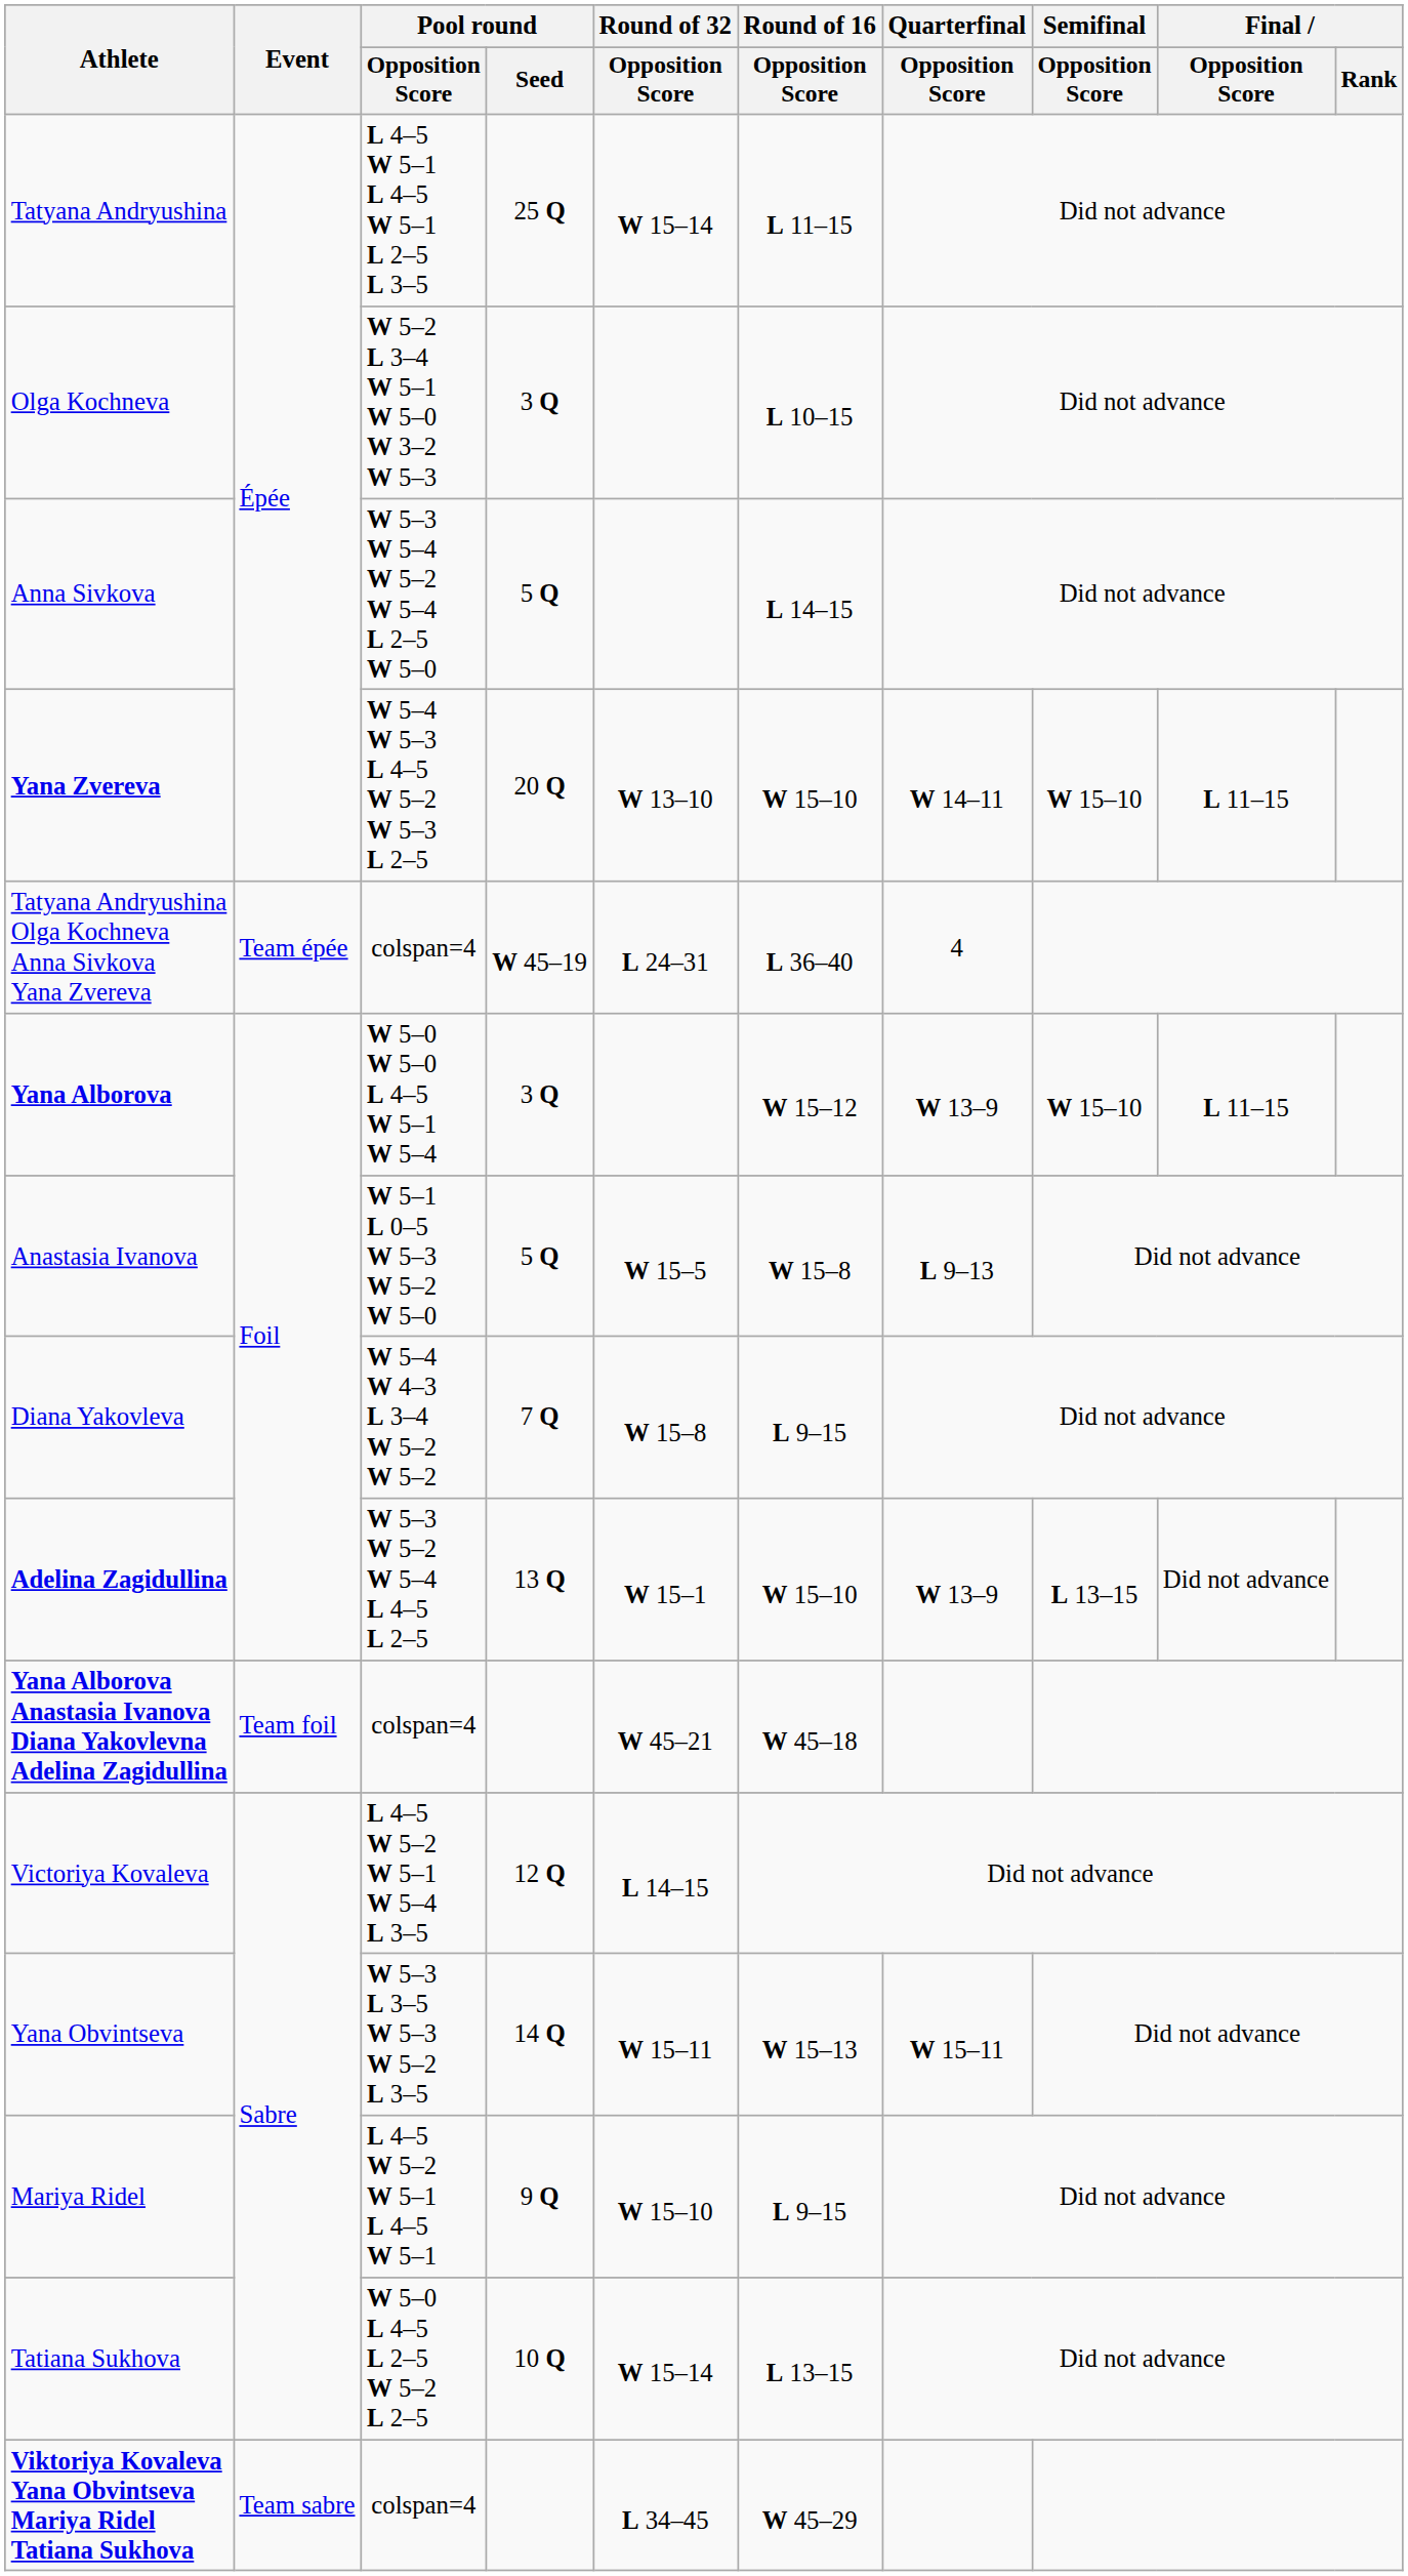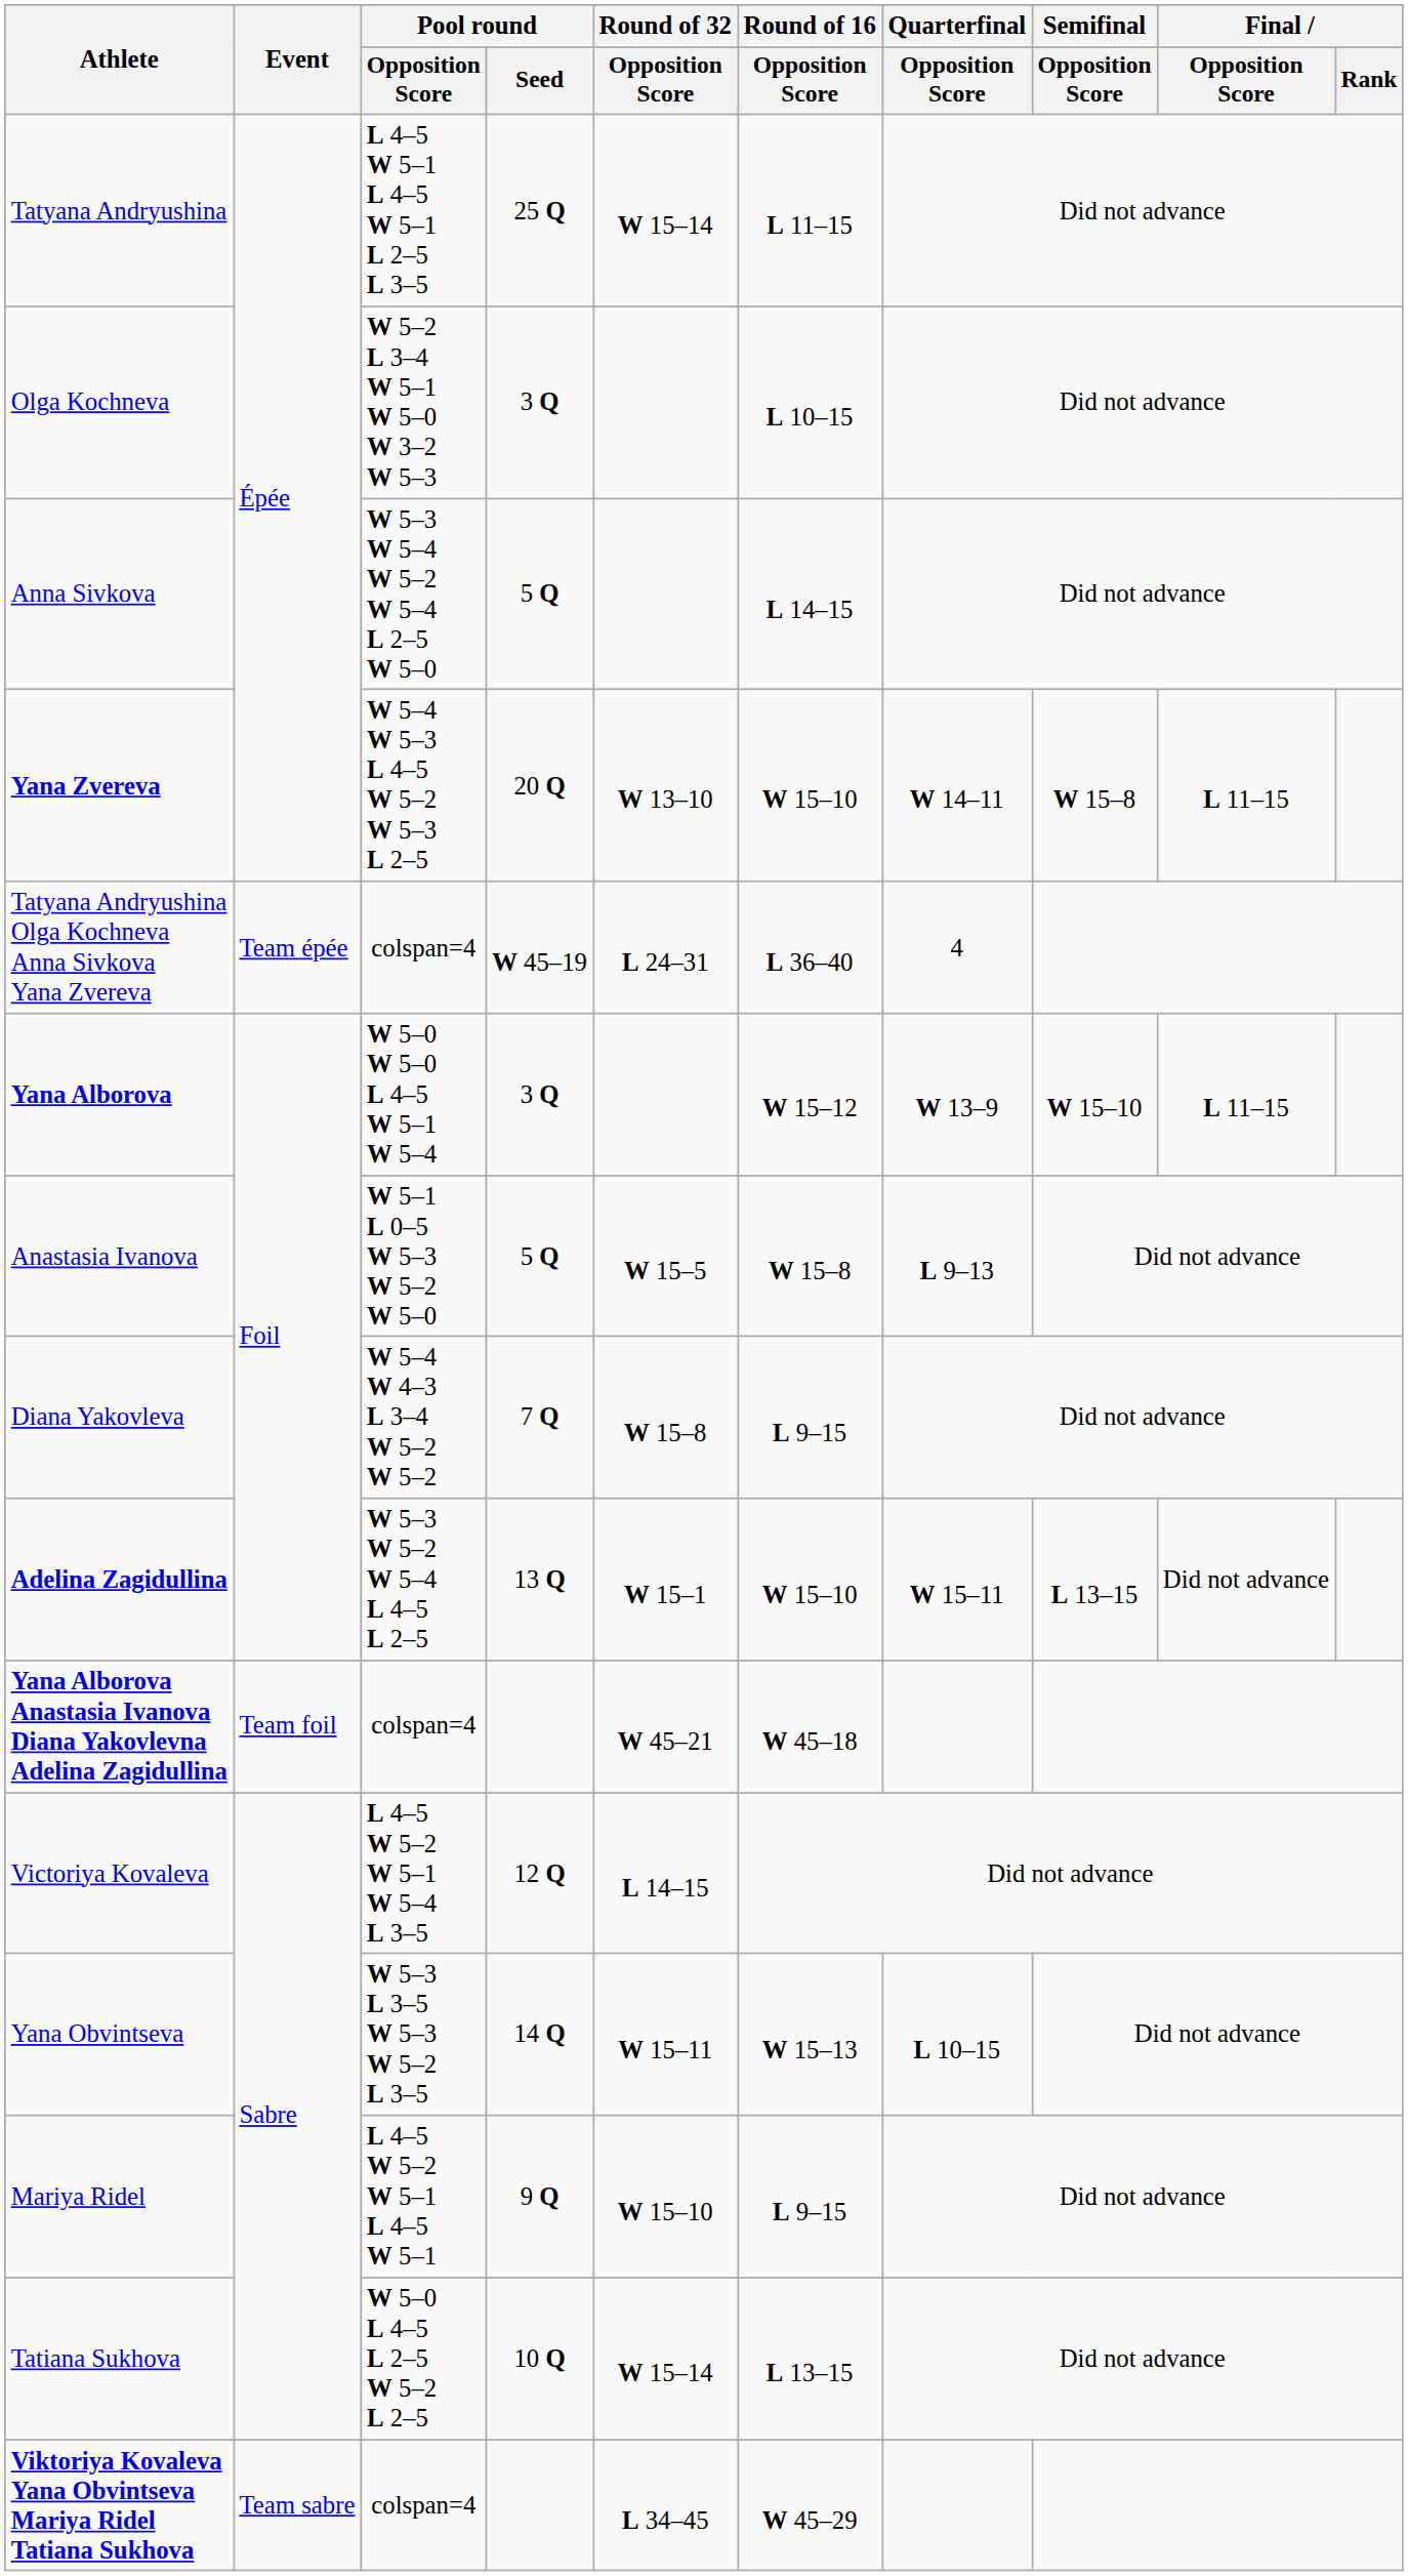Yana Zvereva | Semifinal / Opposition Score: W 15–10 -> W 15–8
Adelina Zagidullina | Quarterfinal / Opposition Score: W 13–9 -> W 15–11
Yana Obvintseva | Quarterfinal / Opposition Score: W 15–11 -> L 10–15
